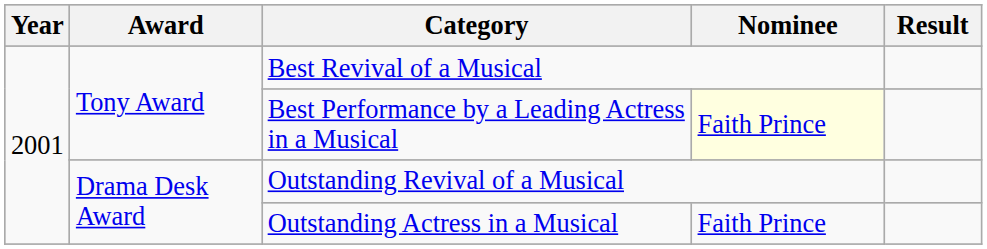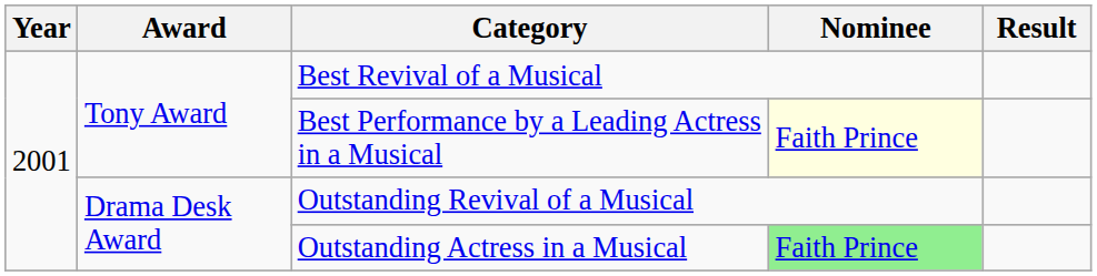Outstanding Actress in a Musical | Nominee: no background -> lightgreen background
